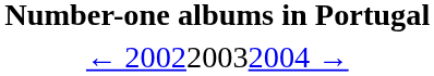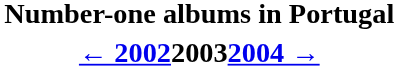row 2 | column 1: normal -> bold
